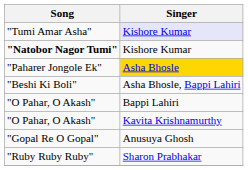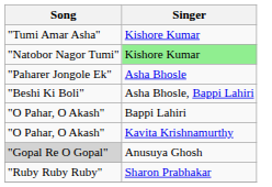row 2 | Singer: lavender background -> no background
row 3 | Song: bold -> normal
row 3 | Singer: no background -> lightgreen background
row 4 | Singer: gold background -> no background
row 8 | Song: no background -> lightgrey background
